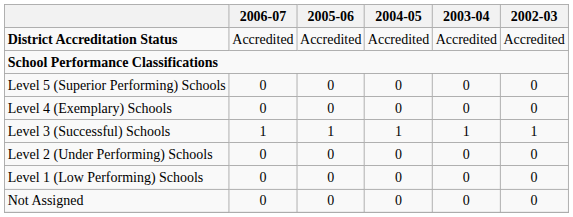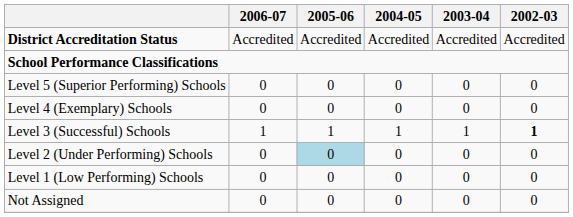Level 3 (Successful) Schools | 2002-03: normal -> bold
Level 2 (Under Performing) Schools | 2005-06: no background -> lightblue background
